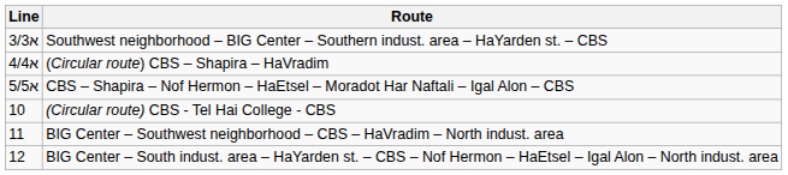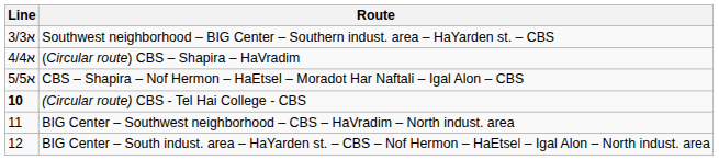(Circular route) CBS - Tel Hai College - CBS | Line: normal -> bold
